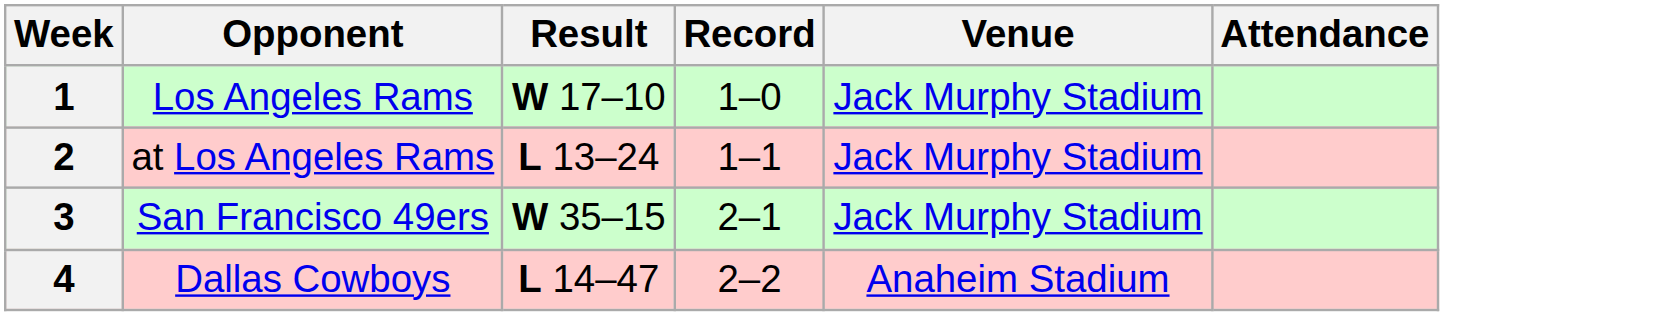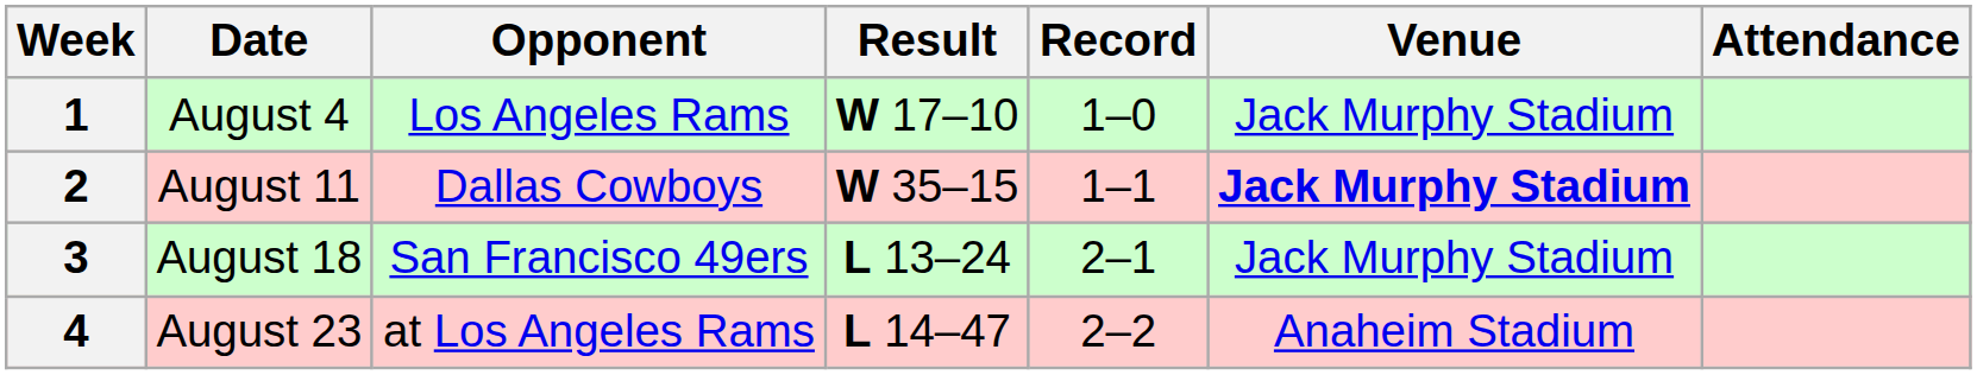+ column: Date | August 4 | August 11 | August 18 | August 23
2 | Opponent: at Los Angeles Rams -> Dallas Cowboys
2 | Result: L 13–24 -> W 35–15
2 | Venue: normal -> bold
3 | Result: W 35–15 -> L 13–24
4 | Opponent: Dallas Cowboys -> at Los Angeles Rams
